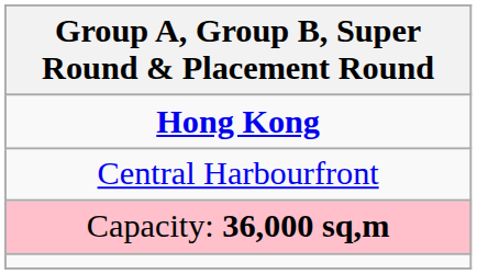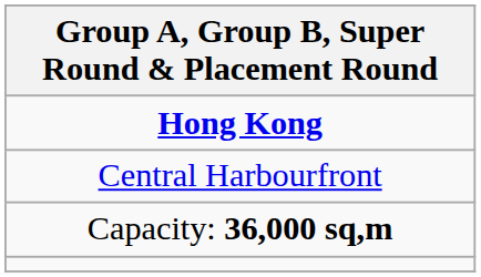row 4 | column 1: pink background -> no background
